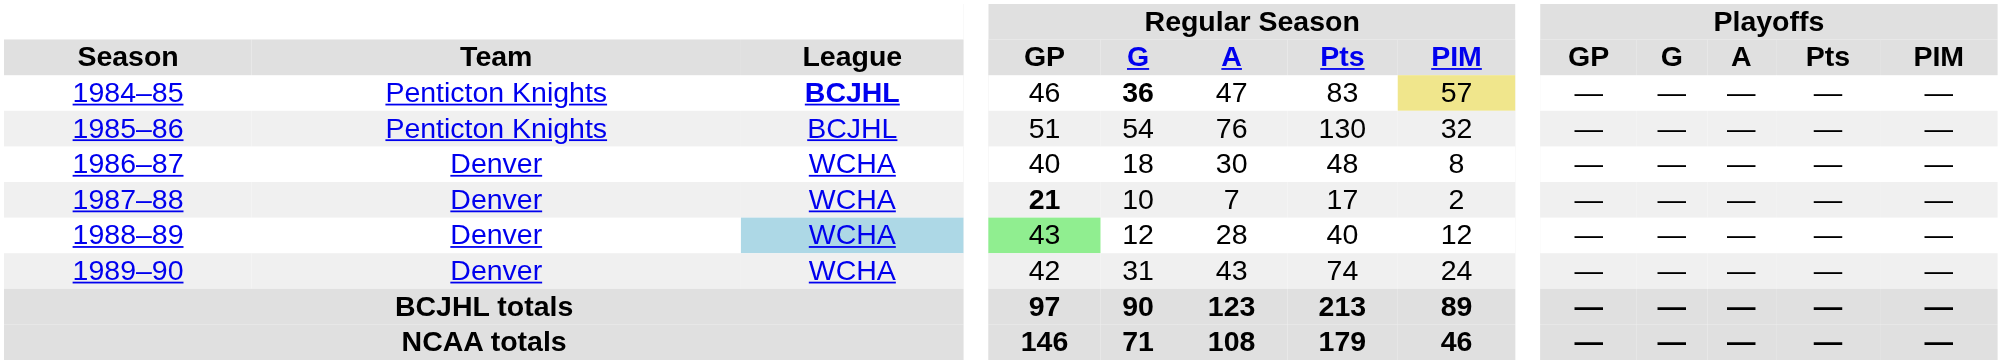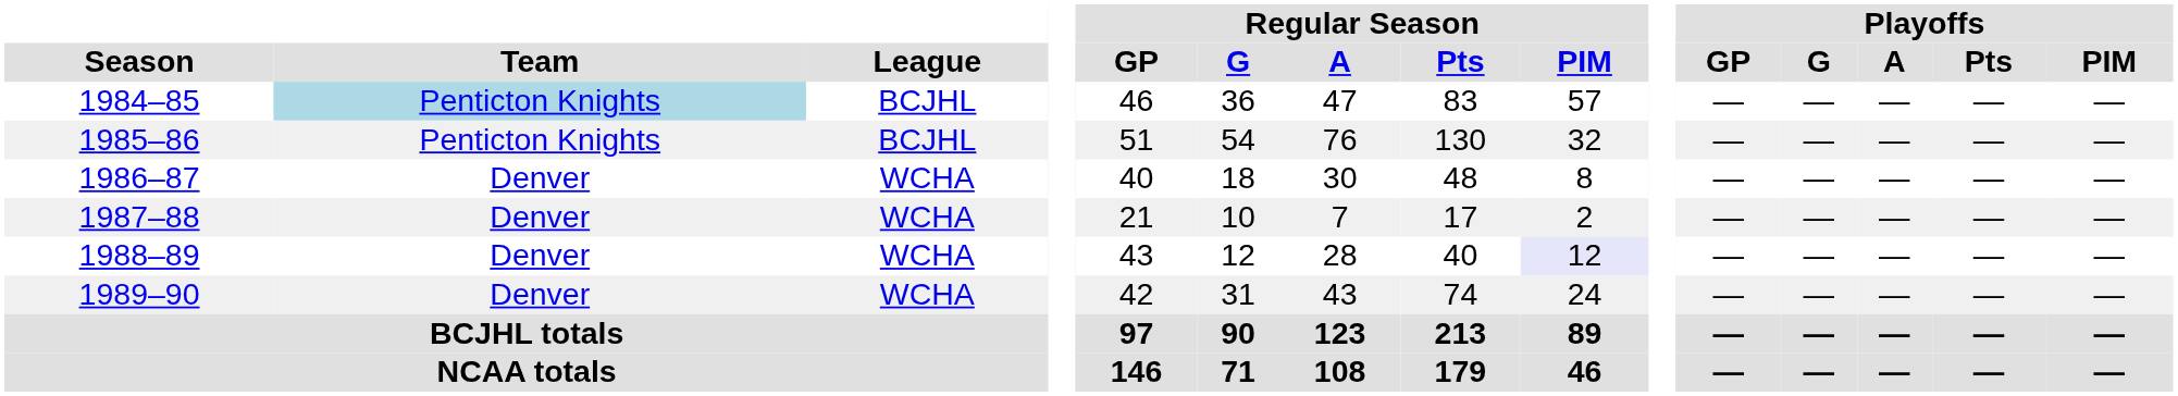1984–85 | Team: no background -> lightblue background
1984–85 | League: bold -> normal
1984–85 | Regular Season / G: bold -> normal
1984–85 | Regular Season / PIM: khaki background -> no background
1987–88 | Regular Season / GP: bold -> normal
1988–89 | League: lightblue background -> no background
1988–89 | Regular Season / GP: lightgreen background -> no background
1988–89 | Regular Season / PIM: no background -> lavender background
